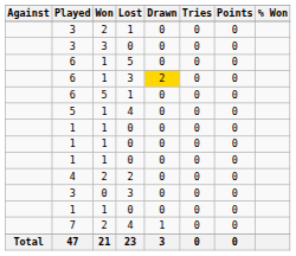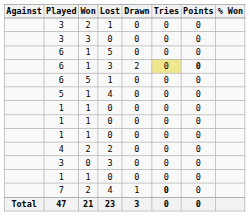6 / 3 | Drawn: gold background -> no background
6 / 3 | Tries: no background -> khaki background
6 / 3 | Points: normal -> bold
7 | Tries: normal -> bold
